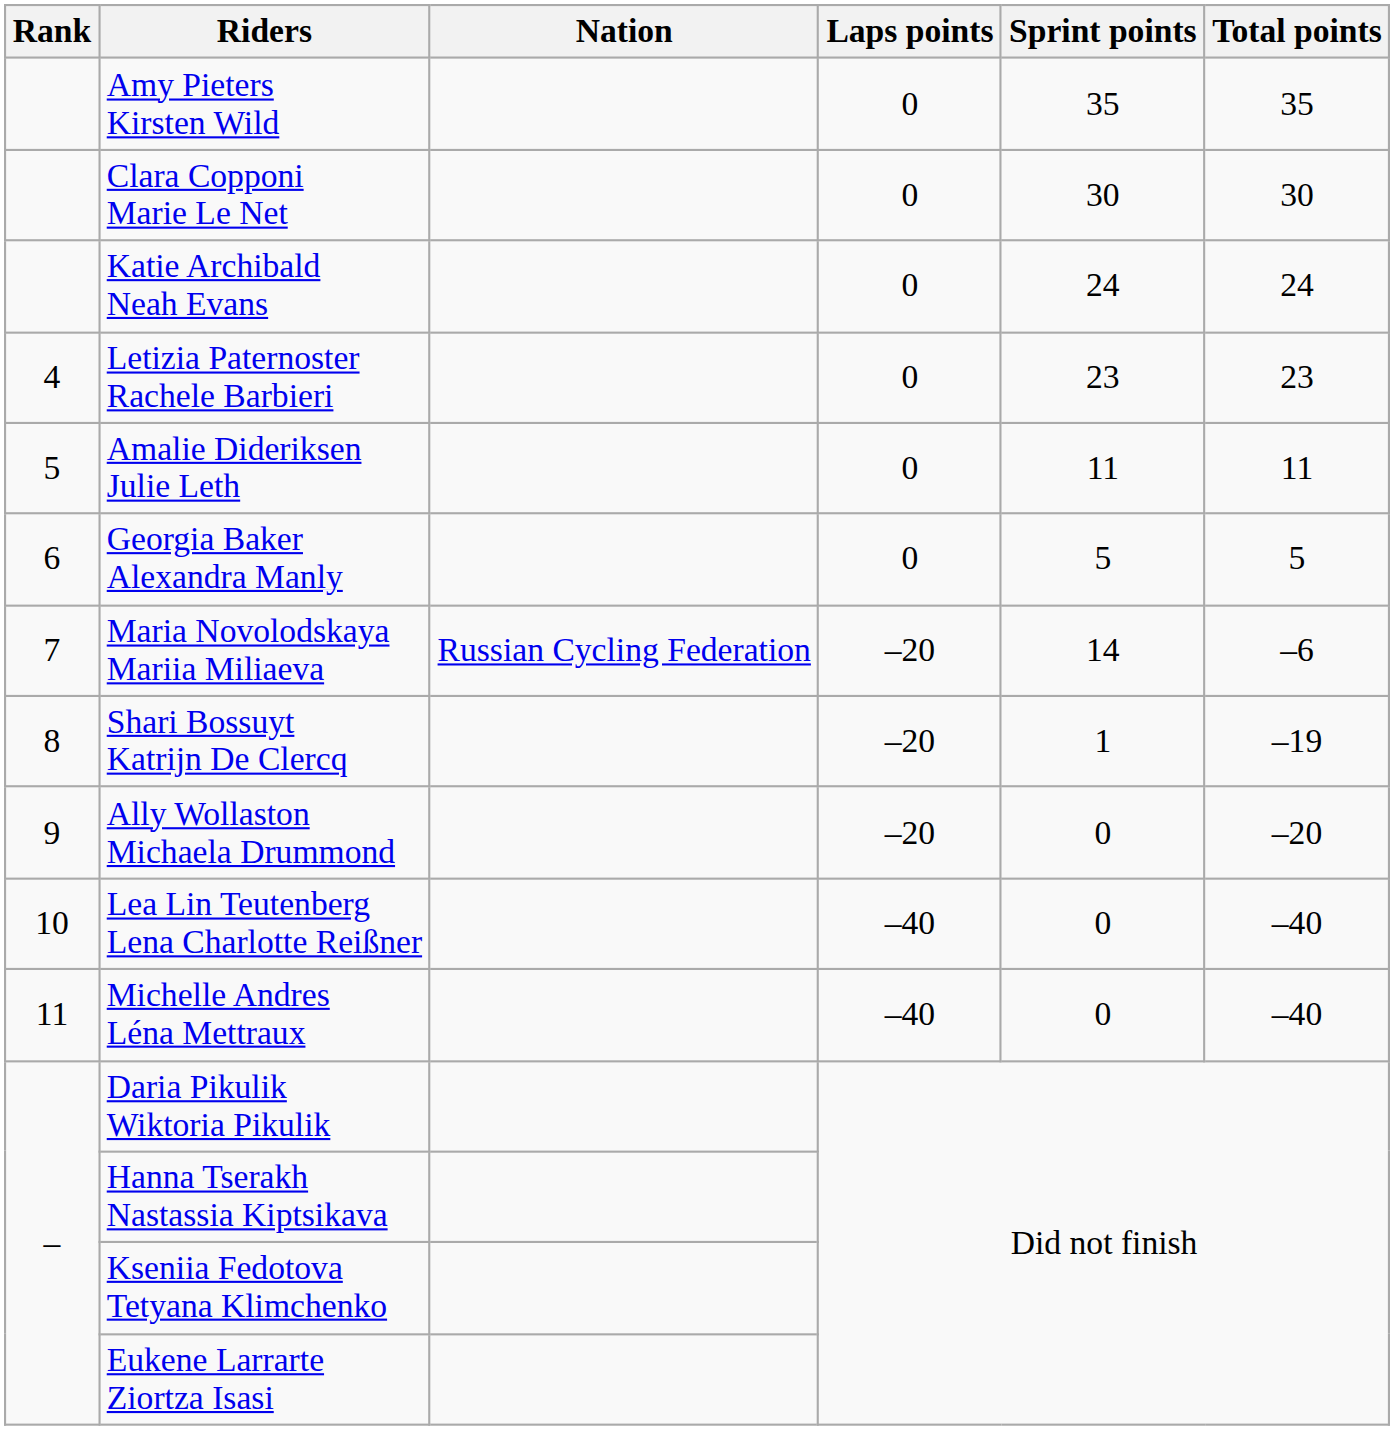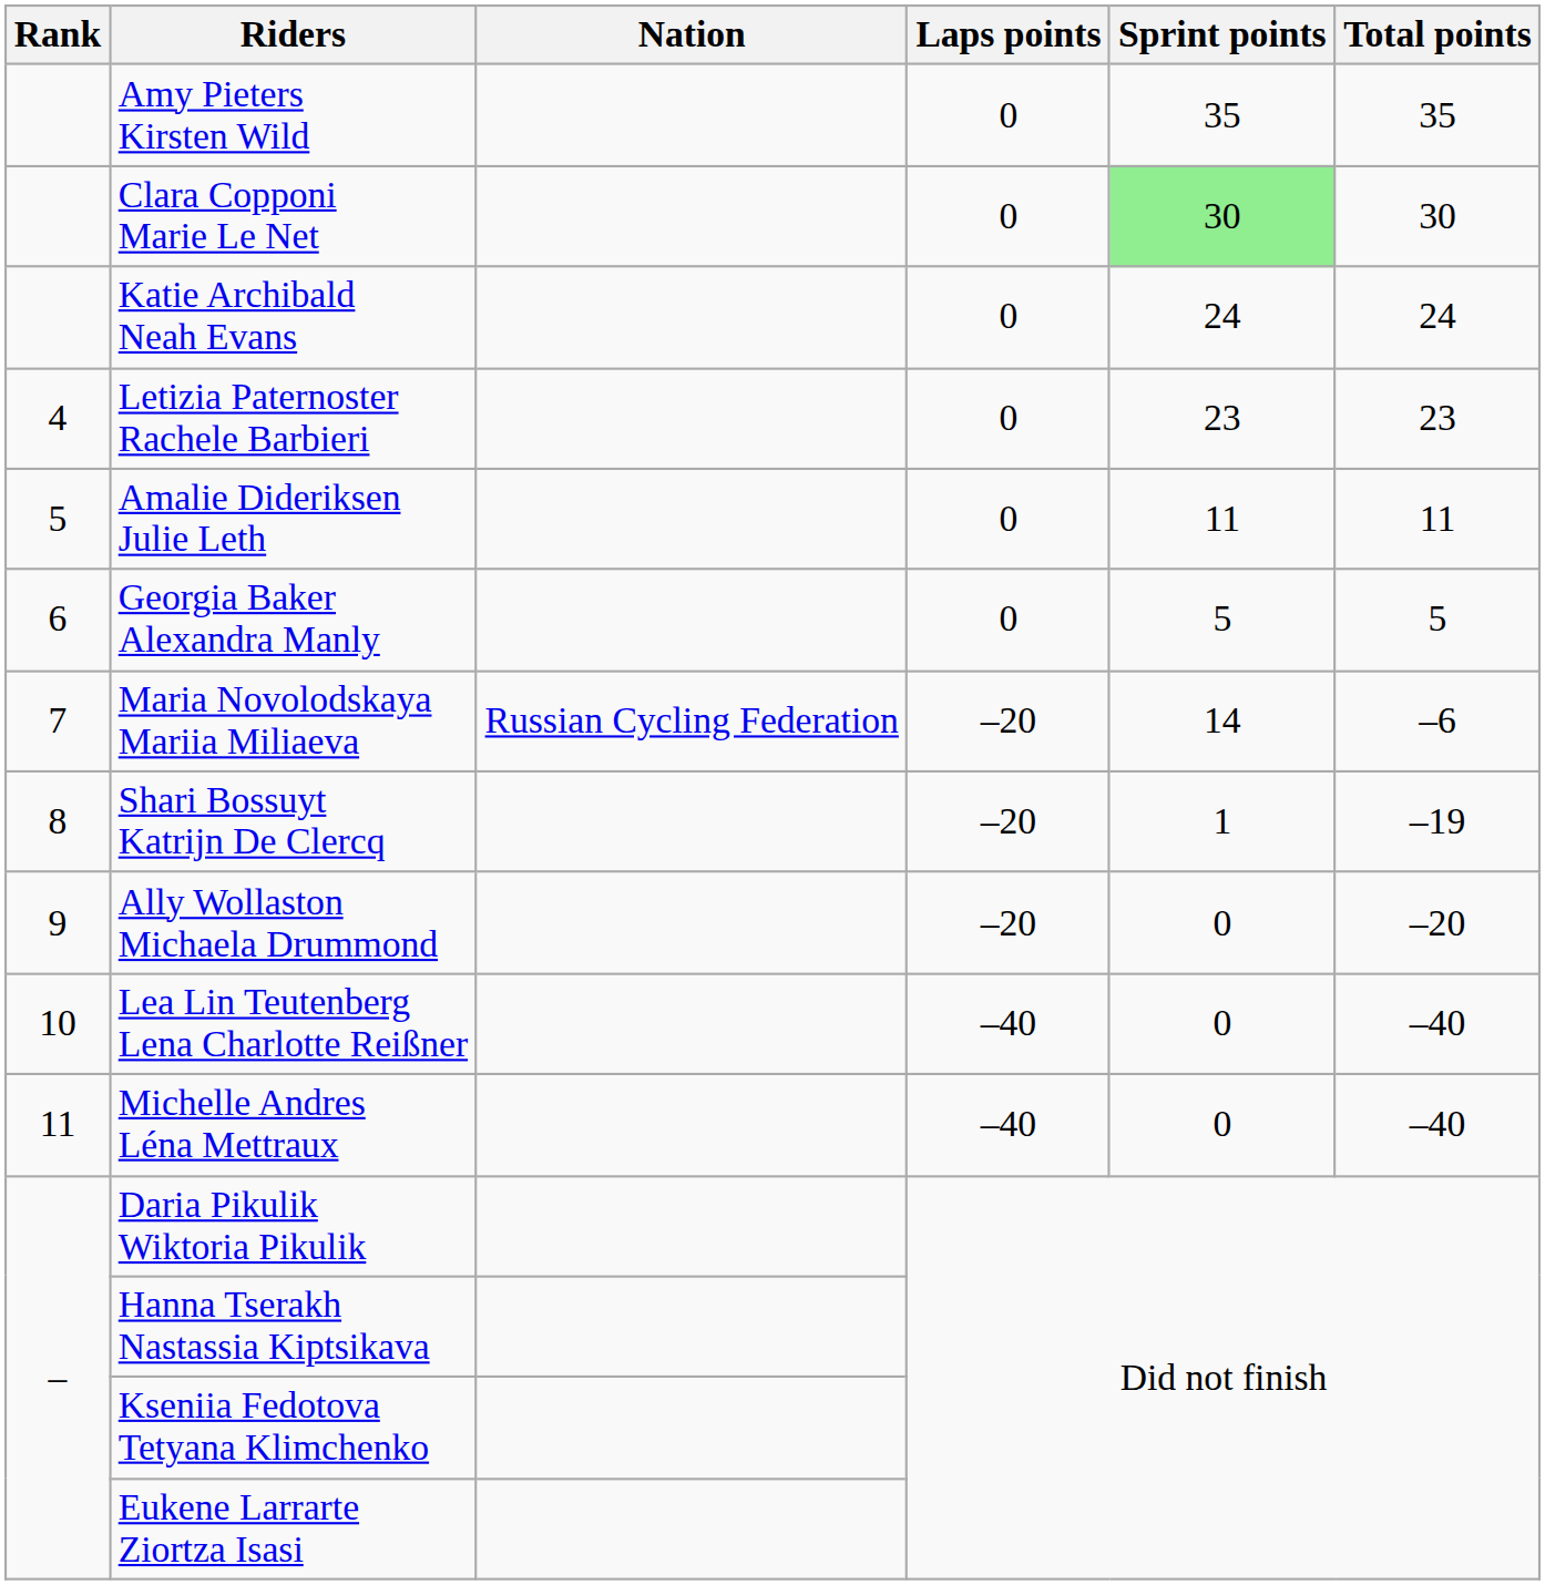Clara Copponi Marie Le Net | Sprint points: no background -> lightgreen background
